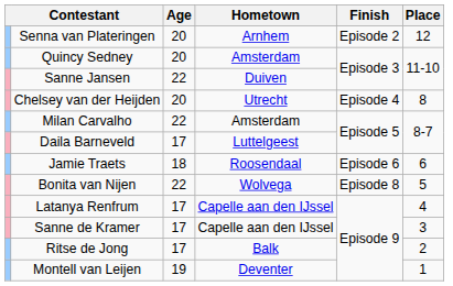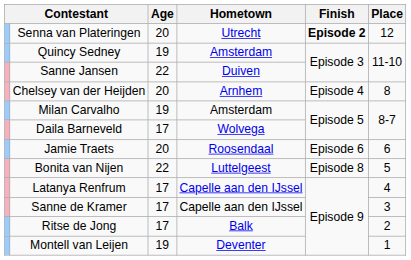Senna van Plateringen | Hometown: Arnhem -> Utrecht
Senna van Plateringen | Finish: normal -> bold
Quincy Sedney | Age: 20 -> 19
Chelsey van der Heijden | Hometown: Utrecht -> Arnhem
Milan Carvalho | Age: 22 -> 19
Daila Barneveld | Hometown: Luttelgeest -> Wolvega
Jamie Traets | Age: 18 -> 20
Bonita van Nijen | Hometown: Wolvega -> Luttelgeest
